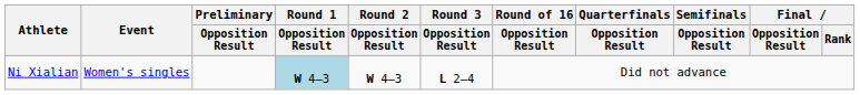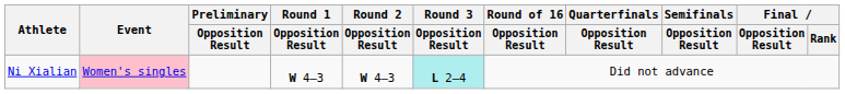Ni Xialian | Event: no background -> pink background
Ni Xialian | Round 1 / Opposition Result: lightblue background -> no background
Ni Xialian | Round 3 / Opposition Result: no background -> paleturquoise background
